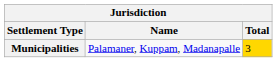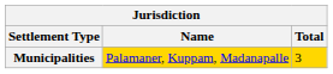Municipalities | Name: no background -> gold background
